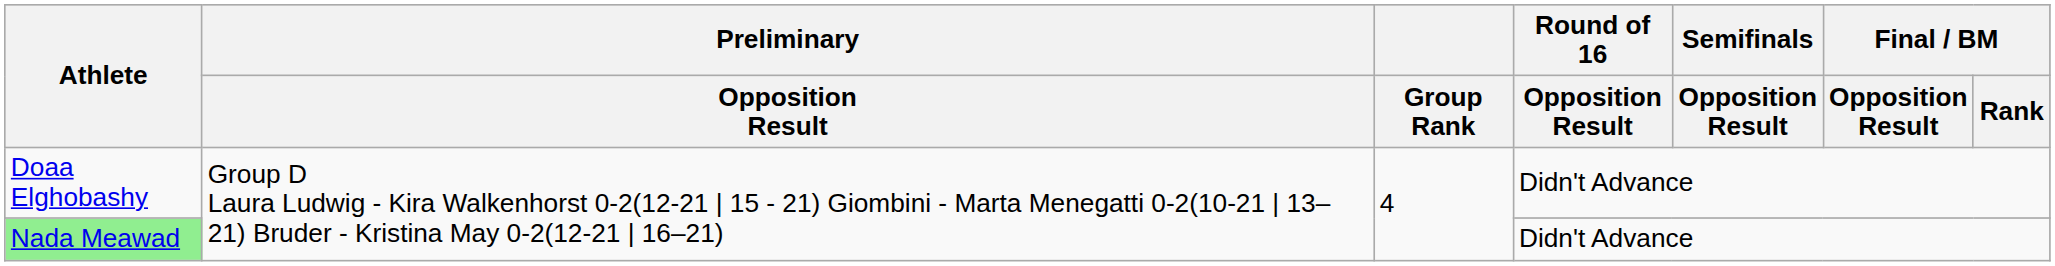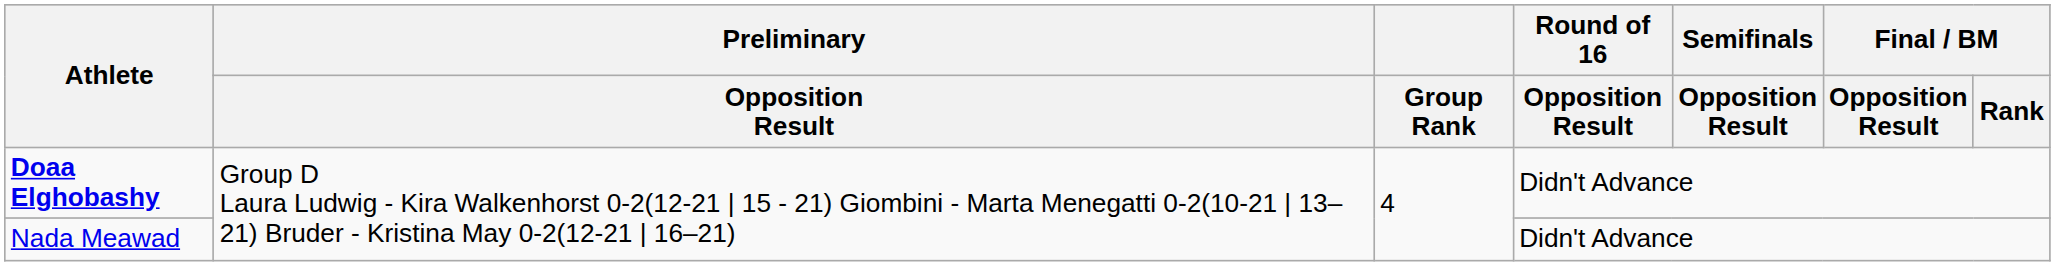Doaa Elghobashy | Athlete: normal -> bold
Nada Meawad | Athlete: lightgreen background -> no background
